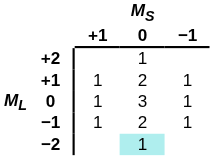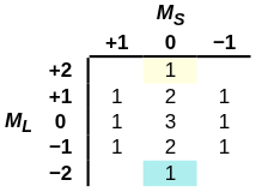+2 | MS / 0: no background -> lightyellow background
